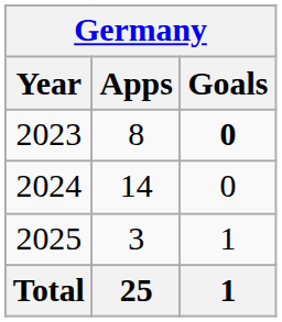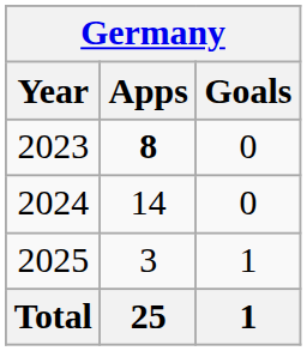2023 | Apps: normal -> bold
2023 | Goals: bold -> normal
